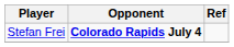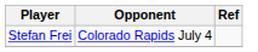Stefan Frei | Opponent: bold -> normal
